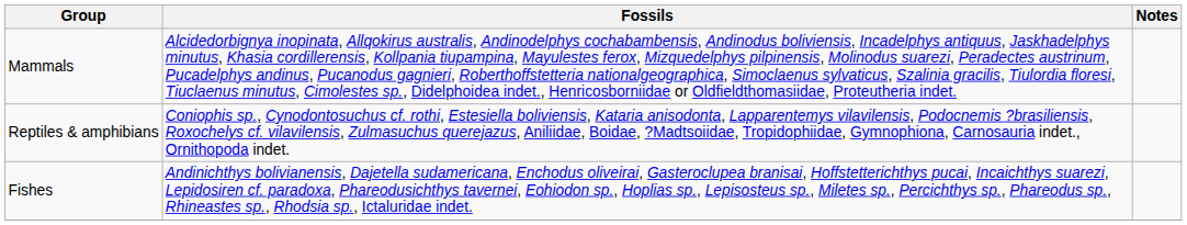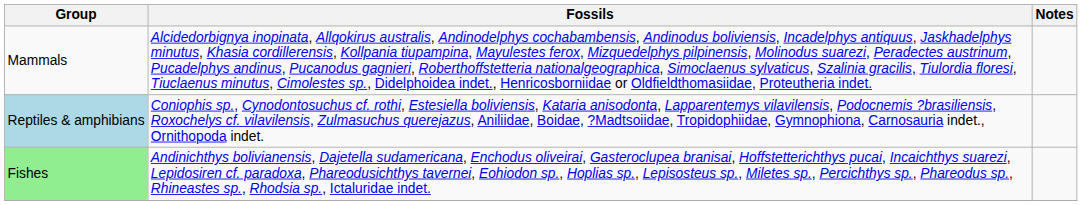Reptiles & amphibians | Group: no background -> lightblue background
Fishes | Group: no background -> lightgreen background
